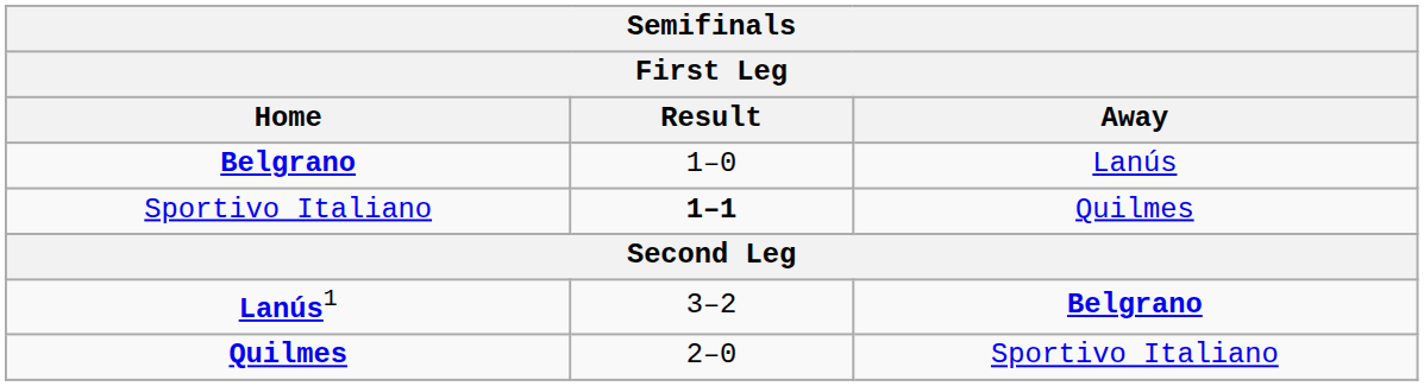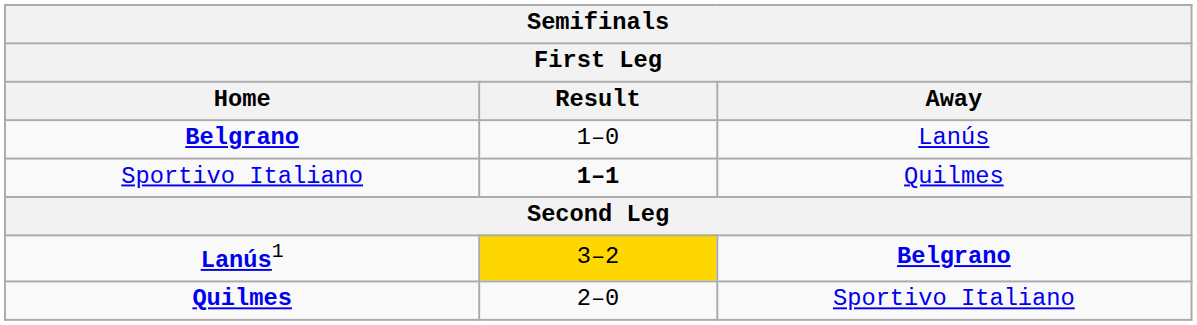Lanús1 | Result: no background -> gold background
